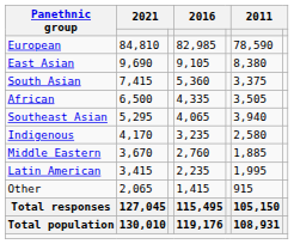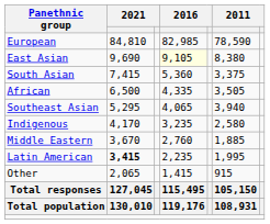East Asian | column 4: no background -> lightyellow background
Latin American | column 2: normal -> bold
